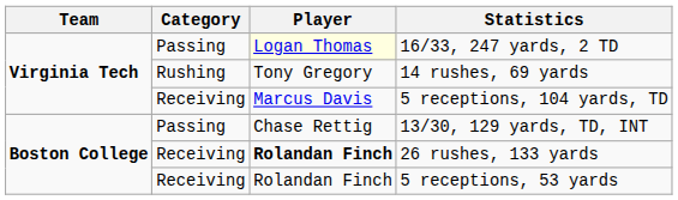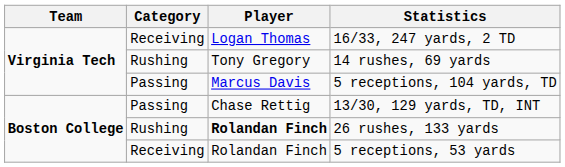16/33, 247 yards, 2 TD | Category: Passing -> Receiving
16/33, 247 yards, 2 TD | Player: lightyellow background -> no background
5 receptions, 104 yards, TD | Category: Receiving -> Passing
26 rushes, 133 yards | Category: Receiving -> Rushing
